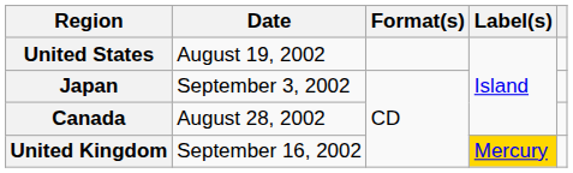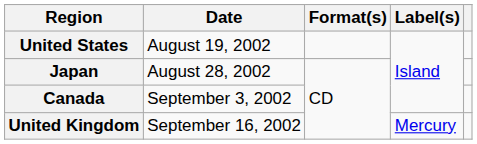Japan | Date: September 3, 2002 -> August 28, 2002
Canada | Date: August 28, 2002 -> September 3, 2002
United Kingdom | Label(s): gold background -> no background
